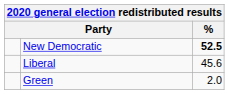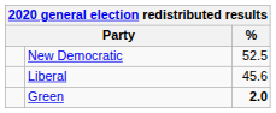New Democratic | %: bold -> normal
Green | %: normal -> bold
